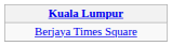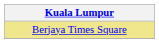row 2 | column 1: no background -> khaki background
